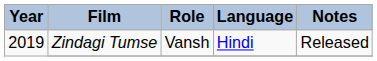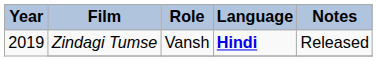Zindagi Tumse | Language: normal -> bold
